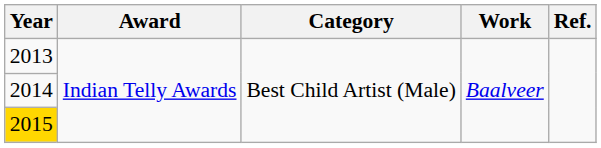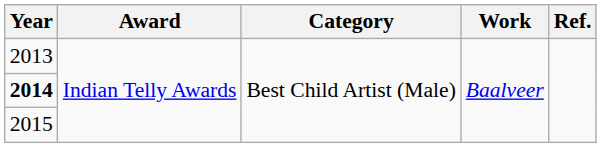2014 | Year: normal -> bold
2015 | Year: gold background -> no background
